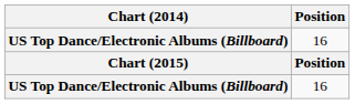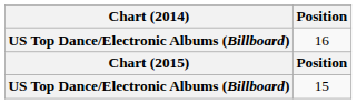row 4 | Position: 16 -> 15
